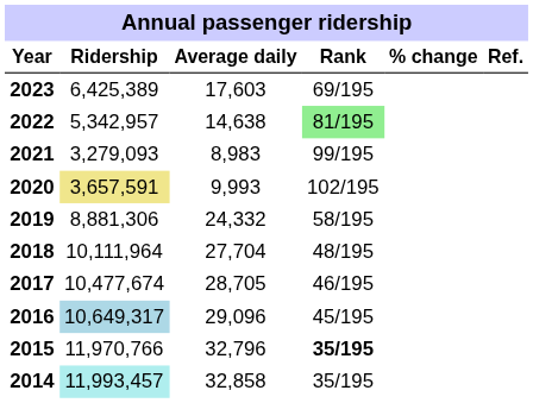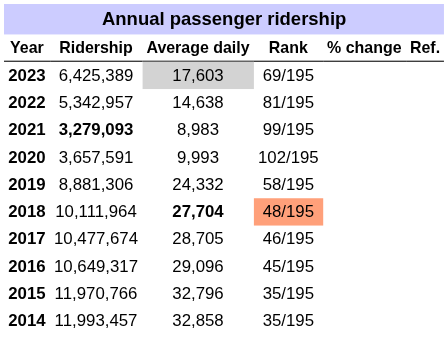2023 | Average daily: no background -> lightgrey background
2022 | Rank: lightgreen background -> no background
2021 | Ridership: normal -> bold
2020 | Ridership: khaki background -> no background
2018 | Average daily: normal -> bold
2018 | Rank: no background -> lightsalmon background
2016 | Ridership: lightblue background -> no background
2015 | Rank: bold -> normal
2014 | Ridership: paleturquoise background -> no background
